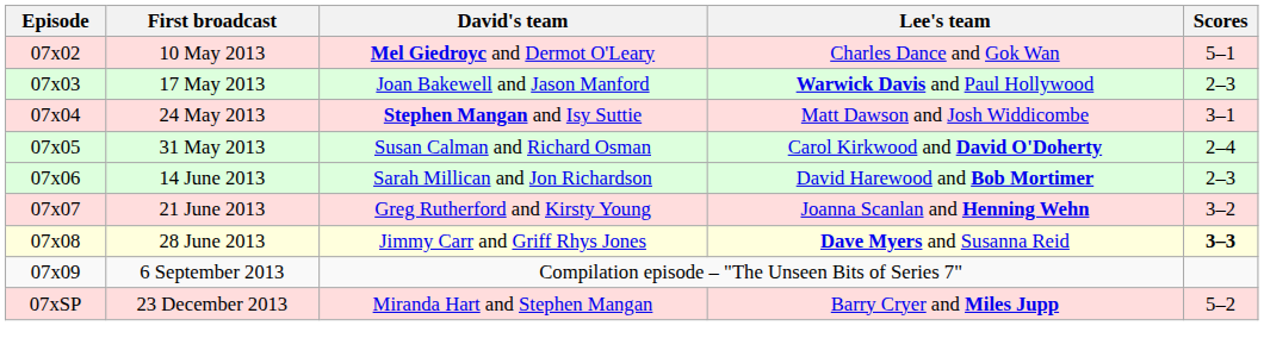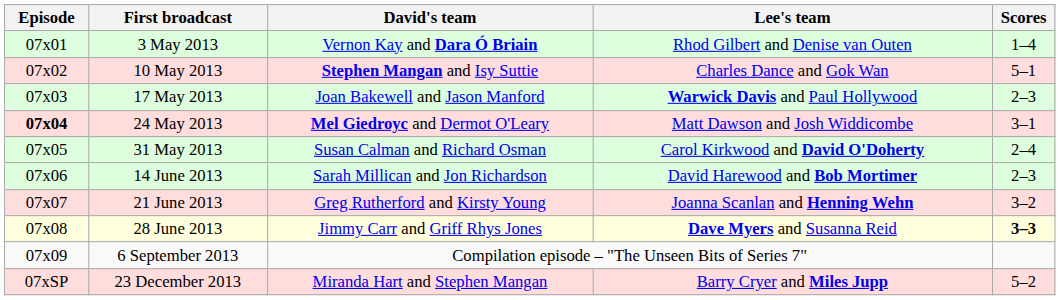+ row: 07x01 | 3 May 2013 | Vernon Kay and Dara Ó Briain | Rhod Gilbert and Denise van Outen | 1–4
10 May 2013 | David's team: Mel Giedroyc and Dermot O'Leary -> Stephen Mangan and Isy Suttie
24 May 2013 | Episode: normal -> bold
24 May 2013 | David's team: Stephen Mangan and Isy Suttie -> Mel Giedroyc and Dermot O'Leary
